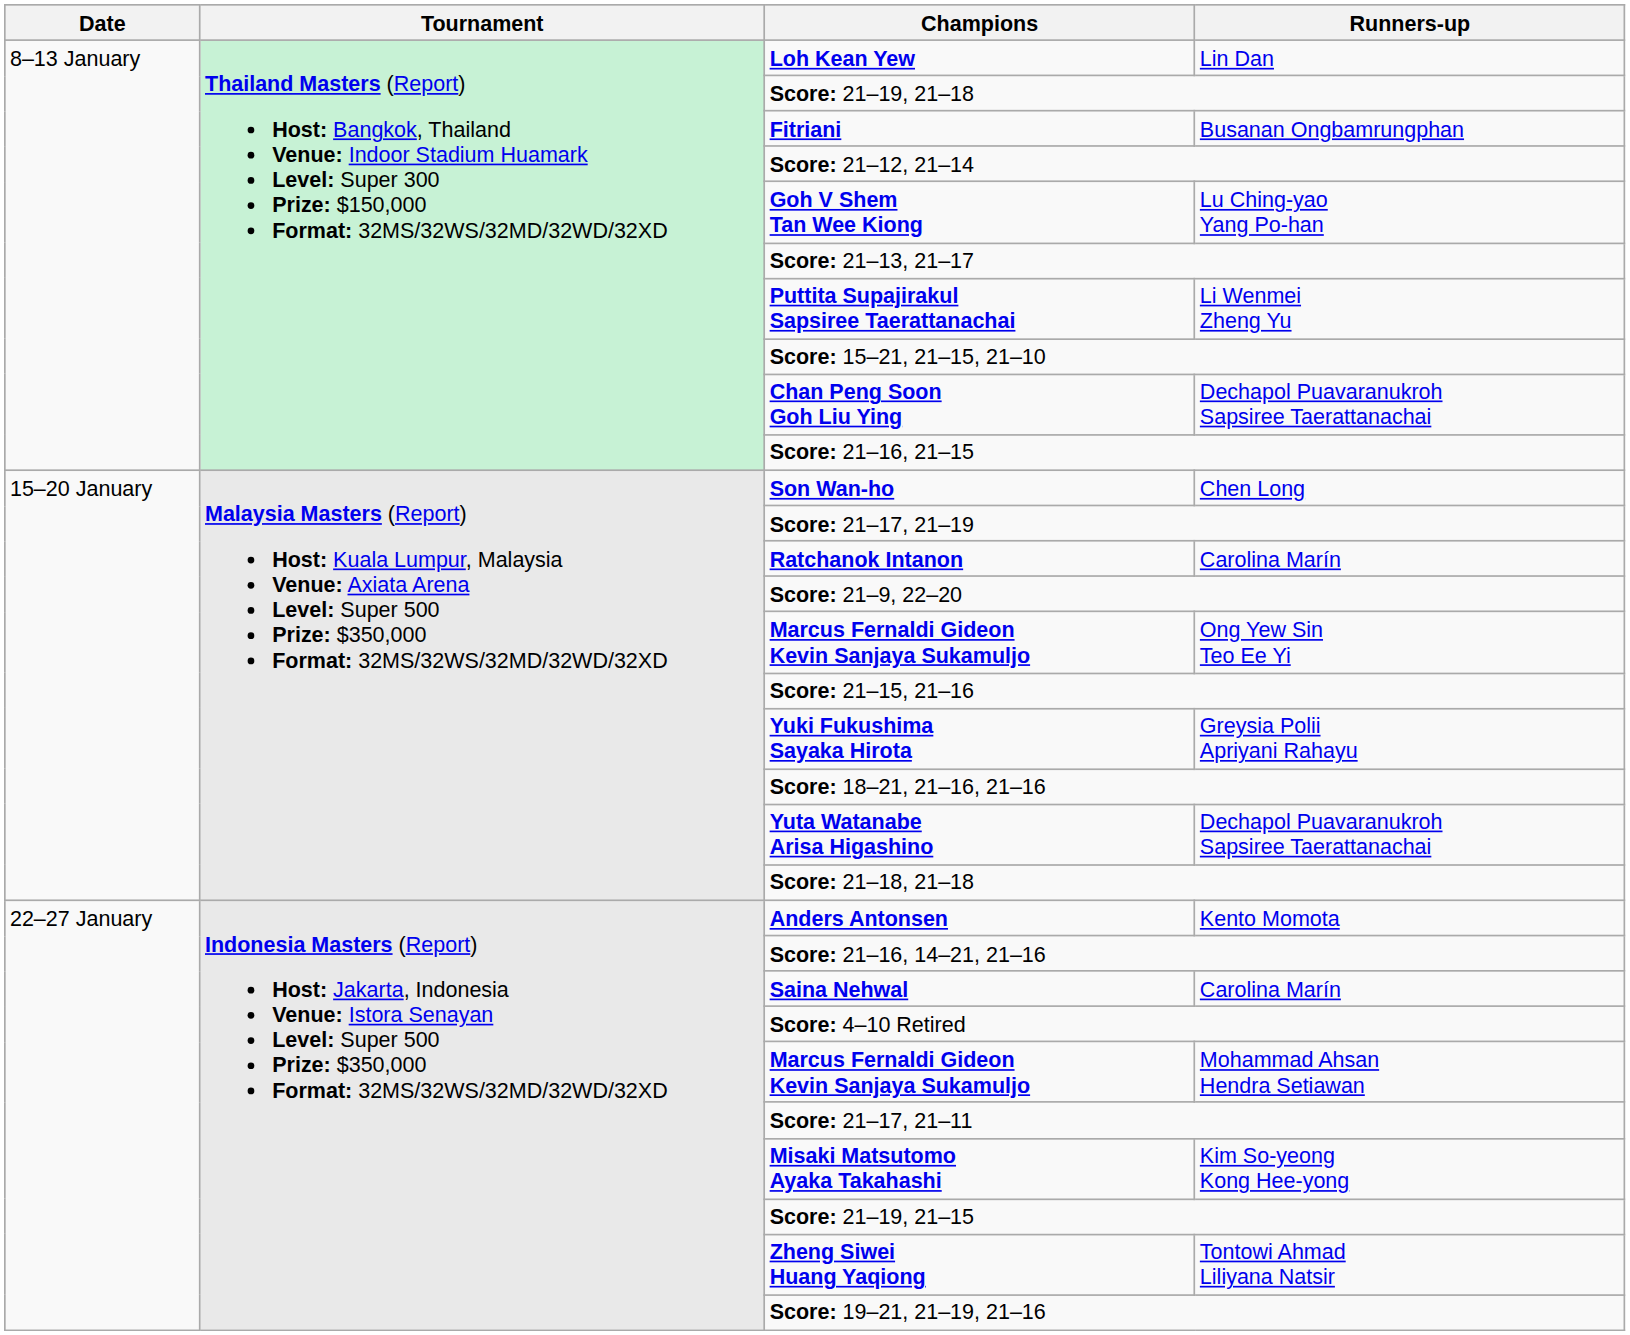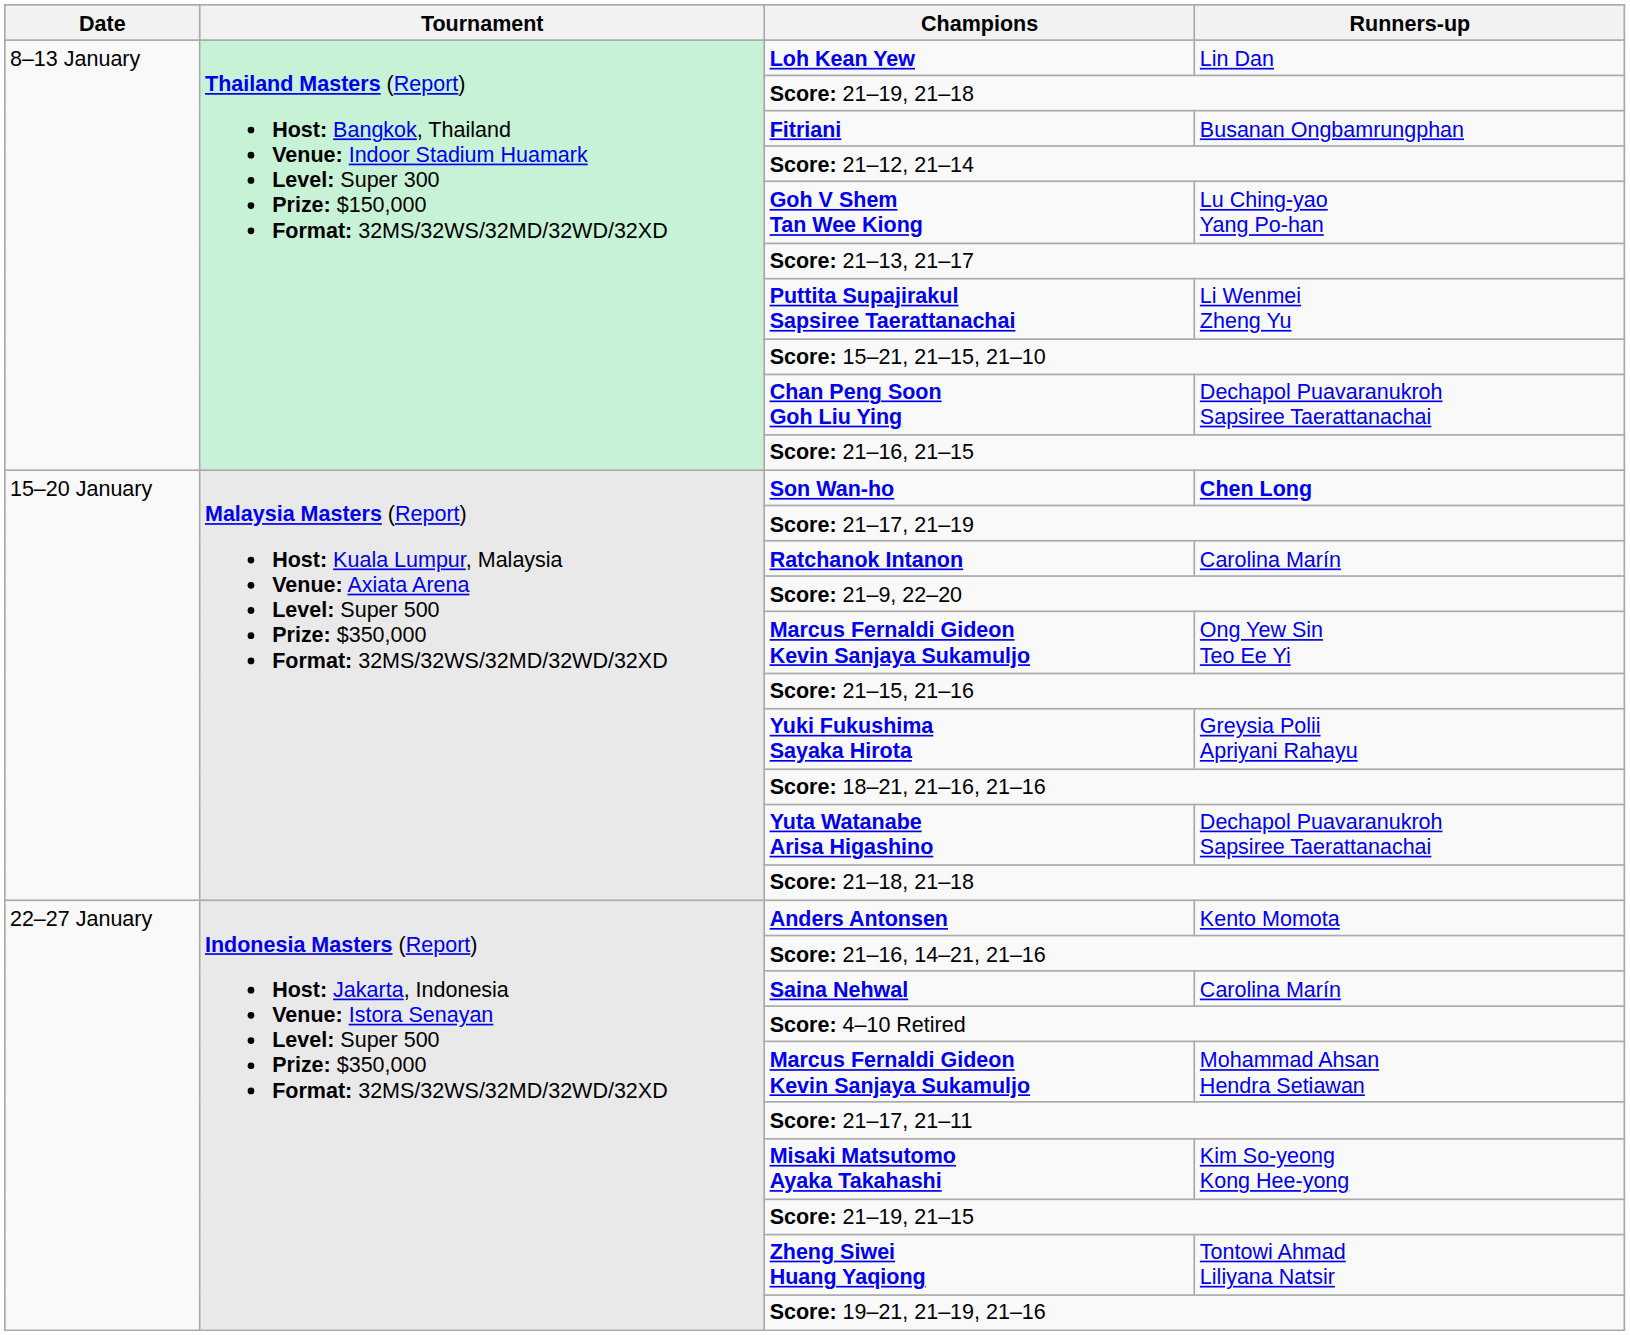Son Wan-ho | Runners-up: normal -> bold
